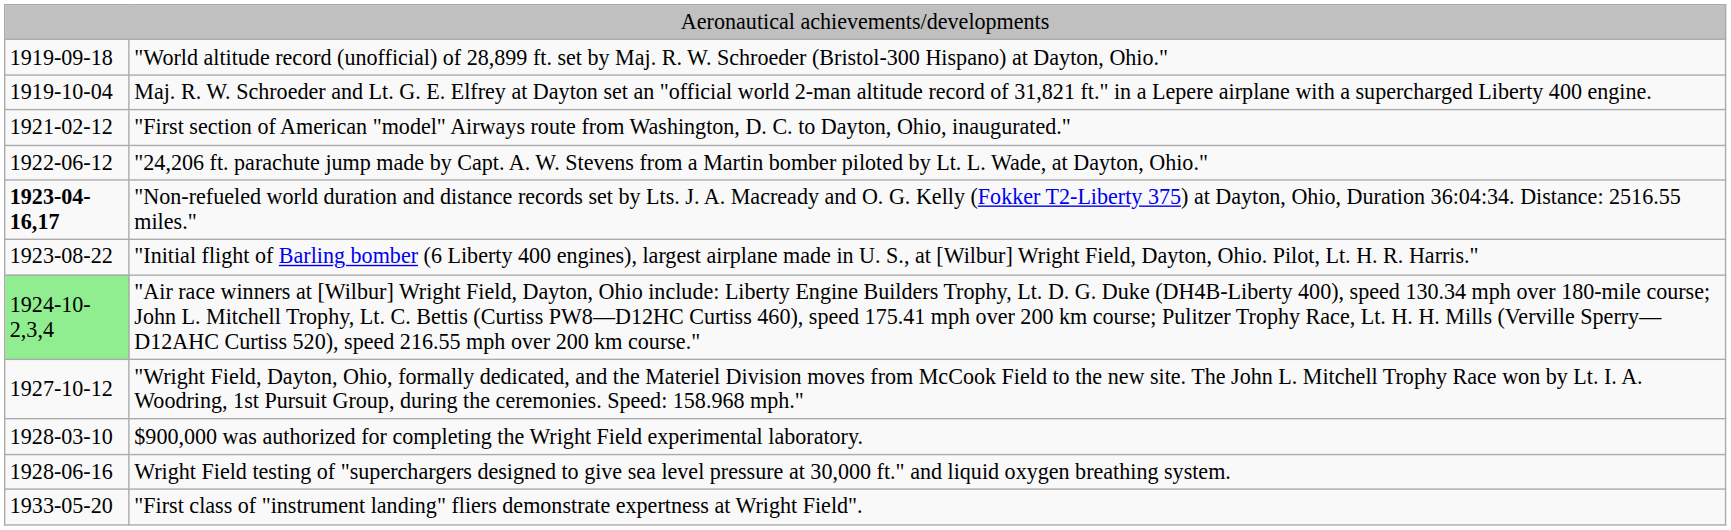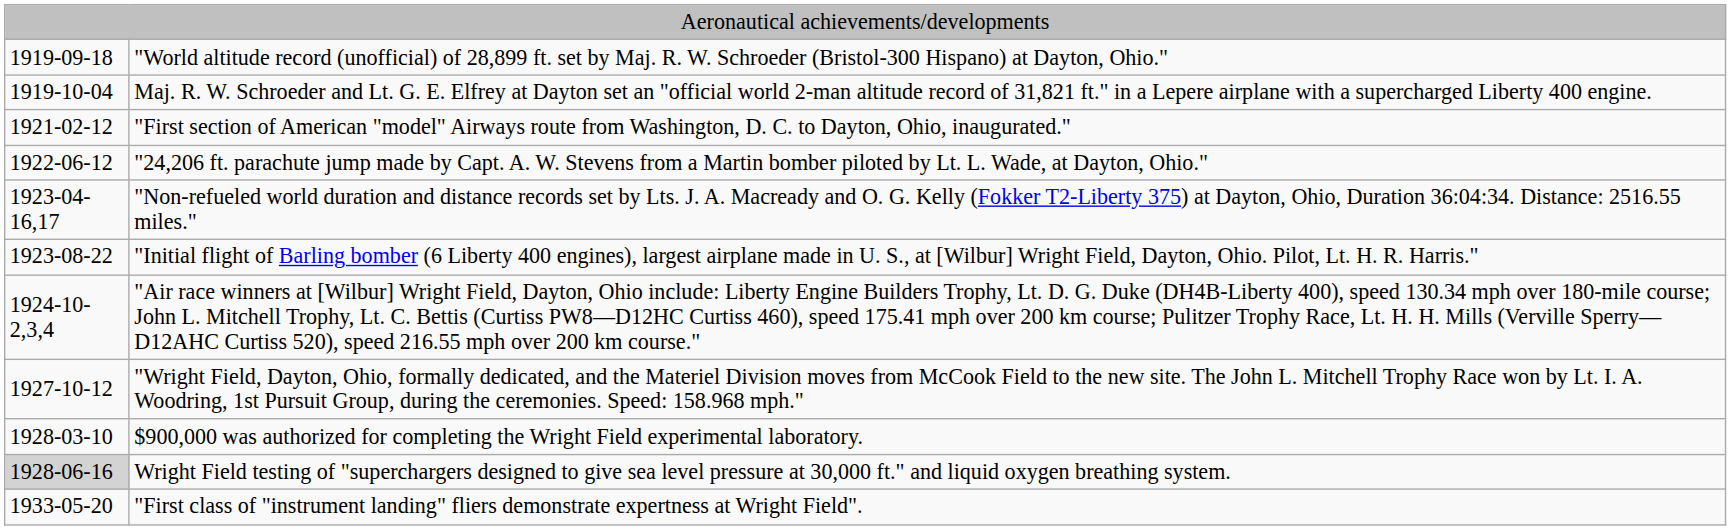row 6 | column 1: bold -> normal
row 8 | column 1: lightgreen background -> no background
row 11 | column 1: no background -> lightgrey background
